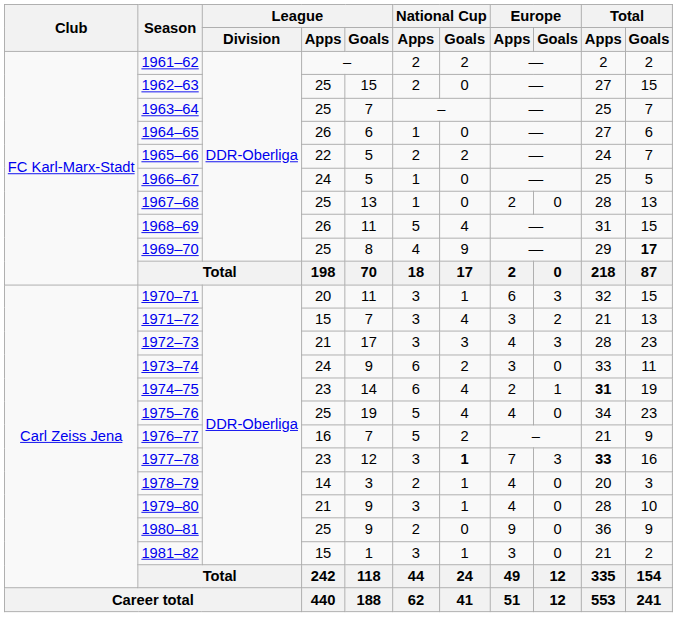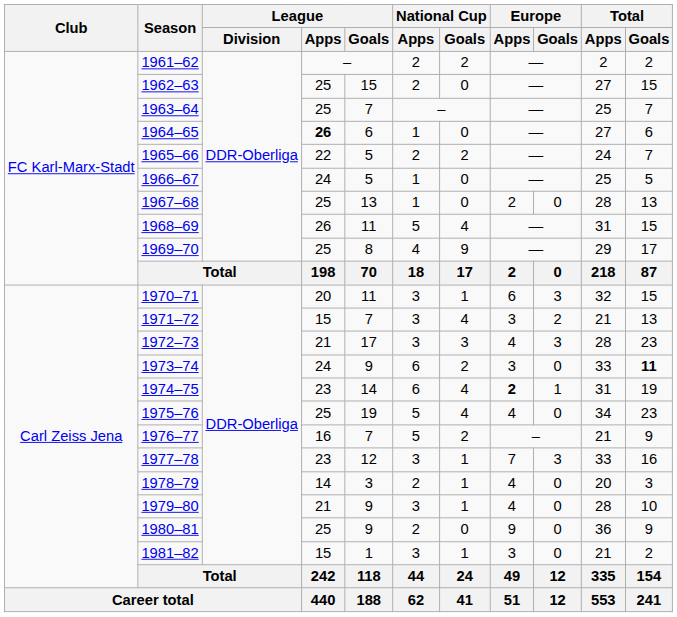1964–65 | League / Apps: normal -> bold
1969–70 | Total / Goals: bold -> normal
1973–74 | Total / Goals: normal -> bold
1974–75 | Europe / Apps: normal -> bold
1974–75 | Total / Apps: bold -> normal
1977–78 | National Cup / Goals: bold -> normal
1977–78 | Total / Apps: bold -> normal
